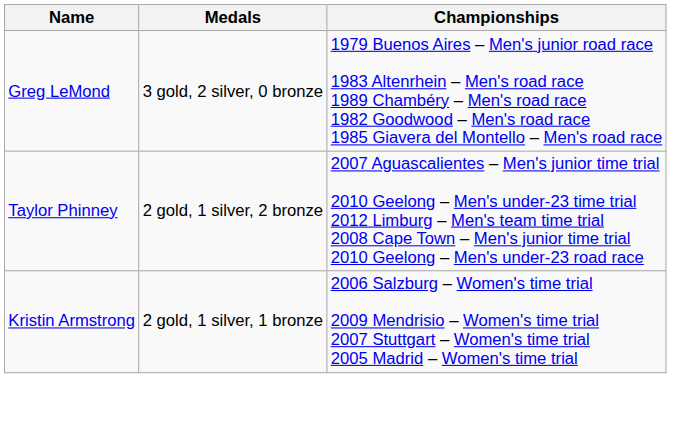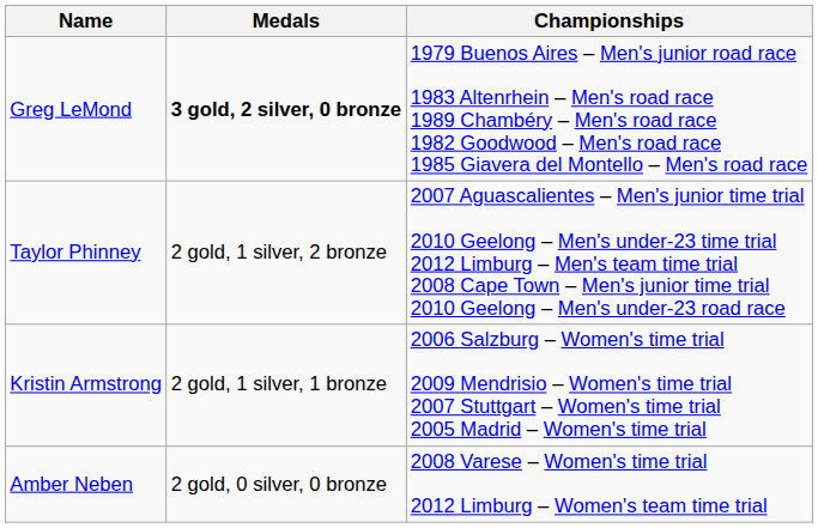Greg LeMond | Medals: normal -> bold
+ row: Amber Neben | 2 gold, 0 silver, 0 bronze | 2008 Varese – Women's time trial 2012 Limburg – Women's team time trial
